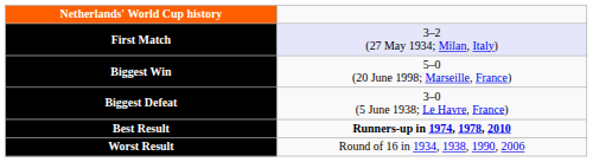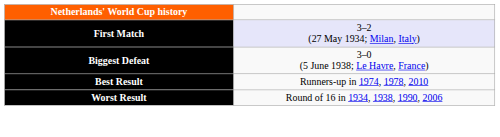- row: Biggest Win | 5–0 (20 June 1998; Marseille, France)
Best Result | column 2: bold -> normal
